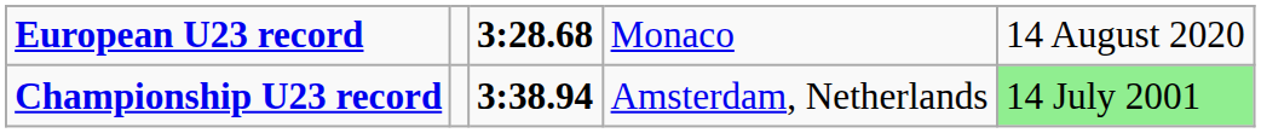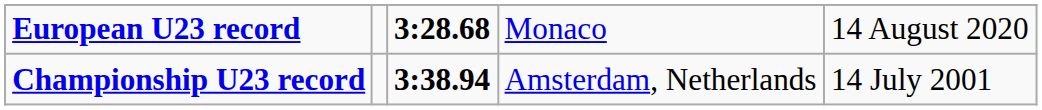Championship U23 record | column 5: lightgreen background -> no background
